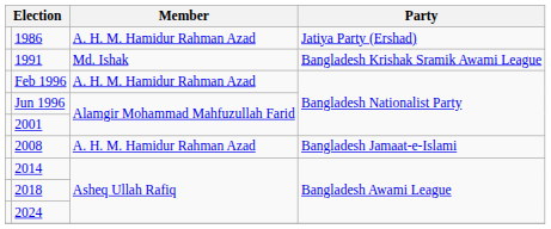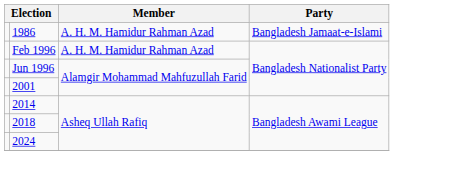1986 | Party: Jatiya Party (Ershad) -> Bangladesh Jamaat-e-Islami
- row: 1991 | Md. Ishak | Bangladesh Krishak Sramik Awami League
- row: 2008 | A. H. M. Hamidur Rahman Azad | Bangladesh Jamaat-e-Islami
